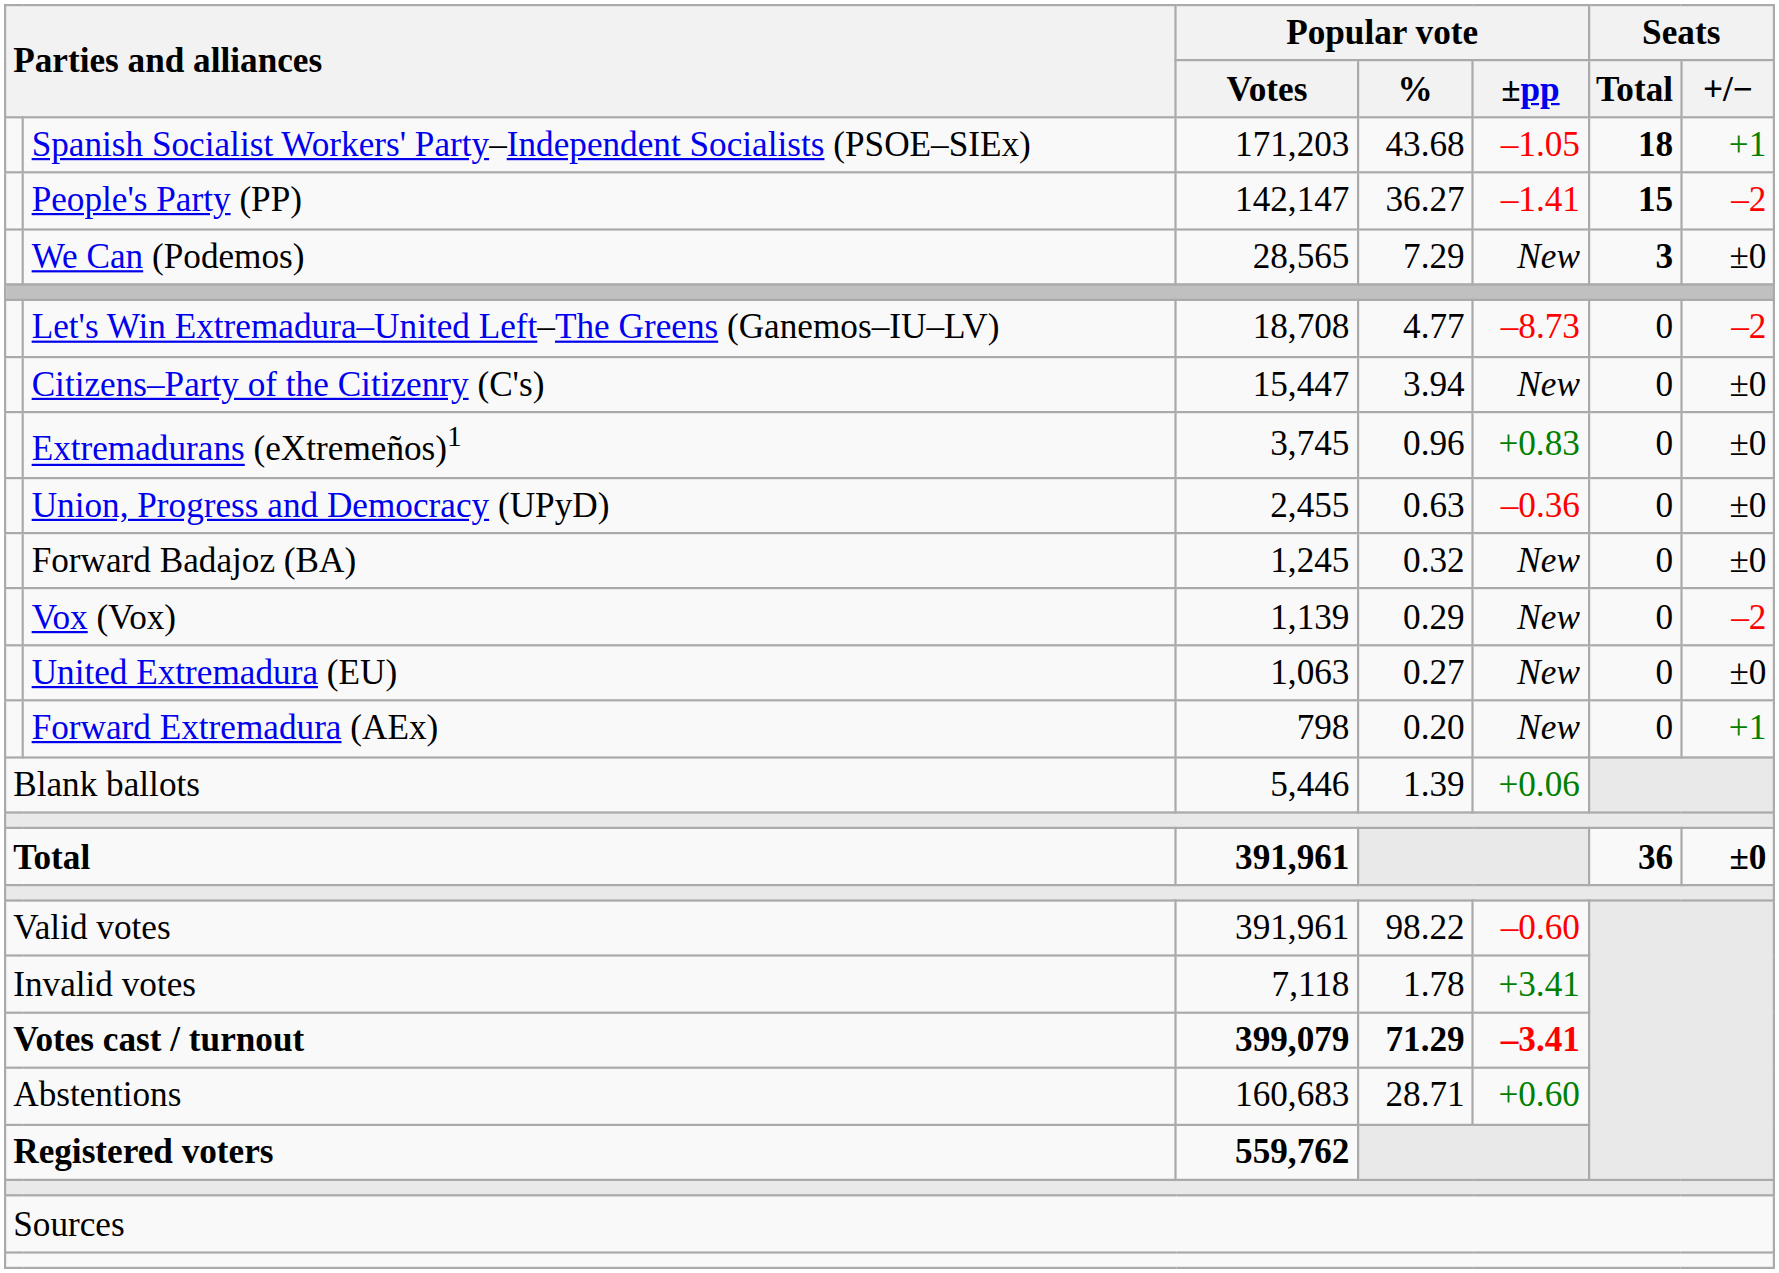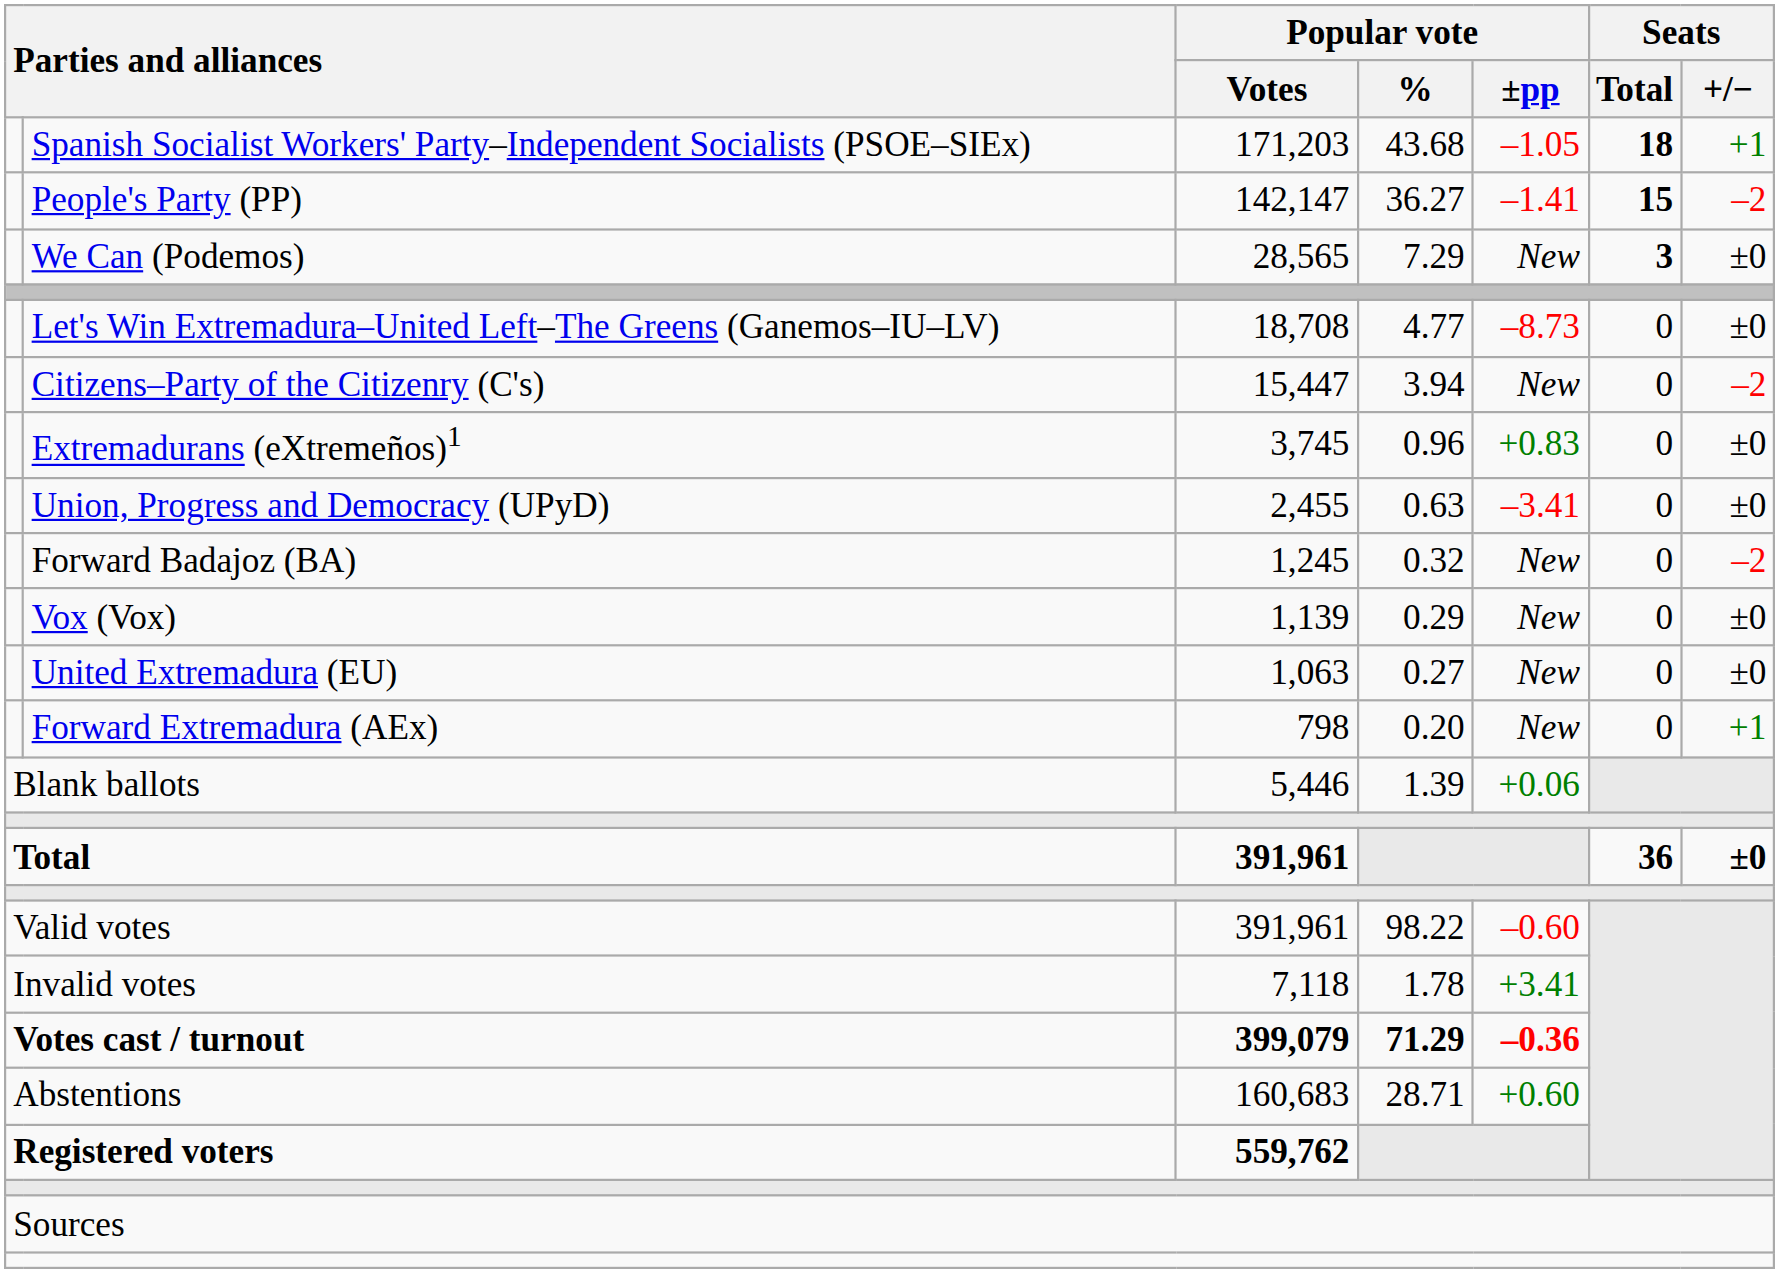Let's Win Extremadura–United Left–The Greens (Ganemos–IU–LV) | Seats / +/−: –2 -> ±0
Citizens–Party of the Citizenry (C's) | Seats / +/−: ±0 -> –2
Union, Progress and Democracy (UPyD) | Popular vote / ±pp: –0.36 -> –3.41
Forward Badajoz (BA) | Seats / +/−: ±0 -> –2
Vox (Vox) | Seats / +/−: –2 -> ±0
Votes cast / turnout | Popular vote / ±pp: –3.41 -> –0.36
